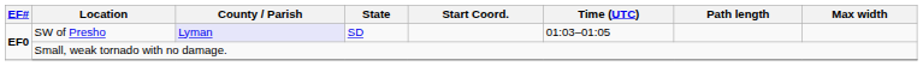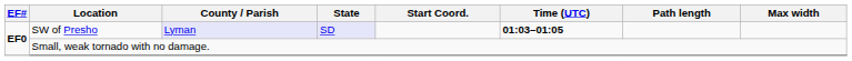SW of Presho | State: no background -> lavender background
SW of Presho | Time (UTC): normal -> bold
